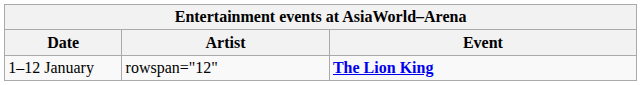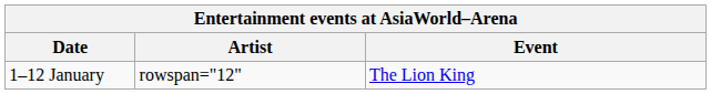1–12 January | Event: bold -> normal
